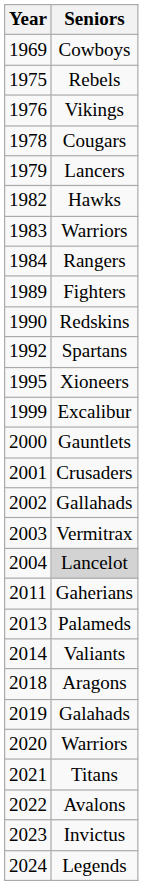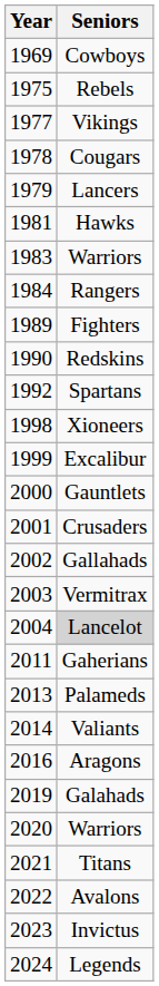row 4 | Year: 1976 -> 1977
row 7 | Year: 1982 -> 1981
row 13 | Year: 1995 -> 1998
row 23 | Year: 2018 -> 2016
